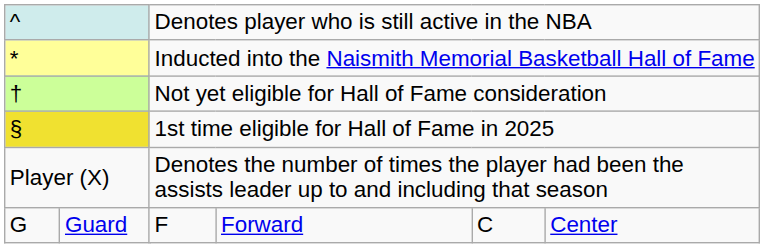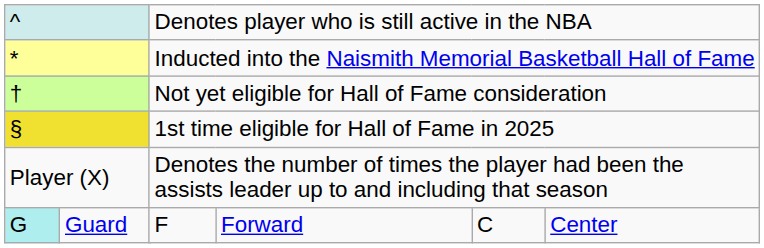Guard | column 1: no background -> paleturquoise background
